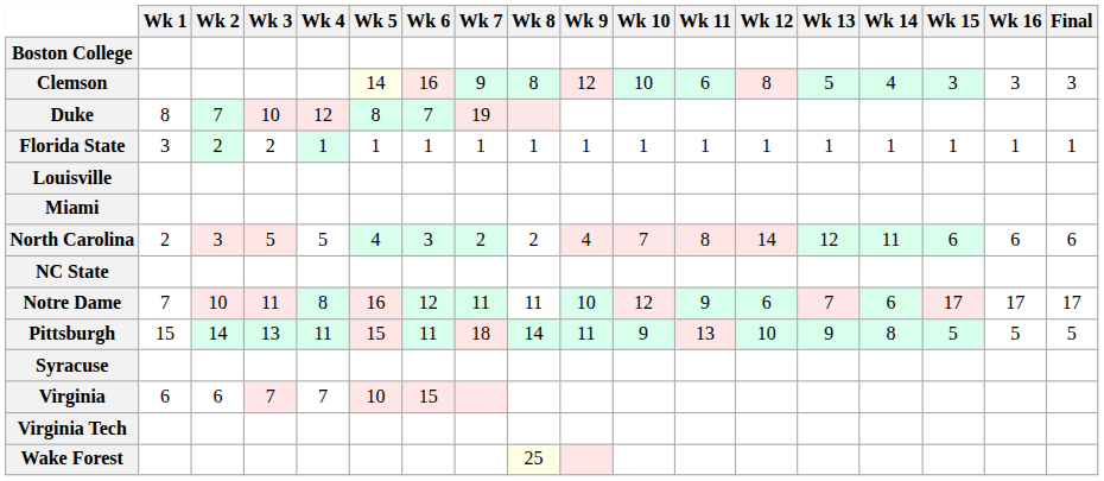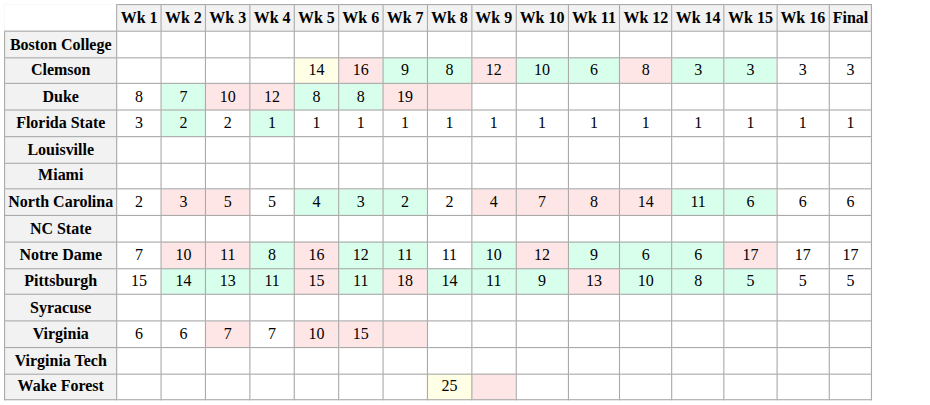- column: Wk 13 | 5 | 1 | 12 | 7 | 9
Clemson | Wk 14: 4 -> 3
Duke | Wk 6: 7 -> 8
